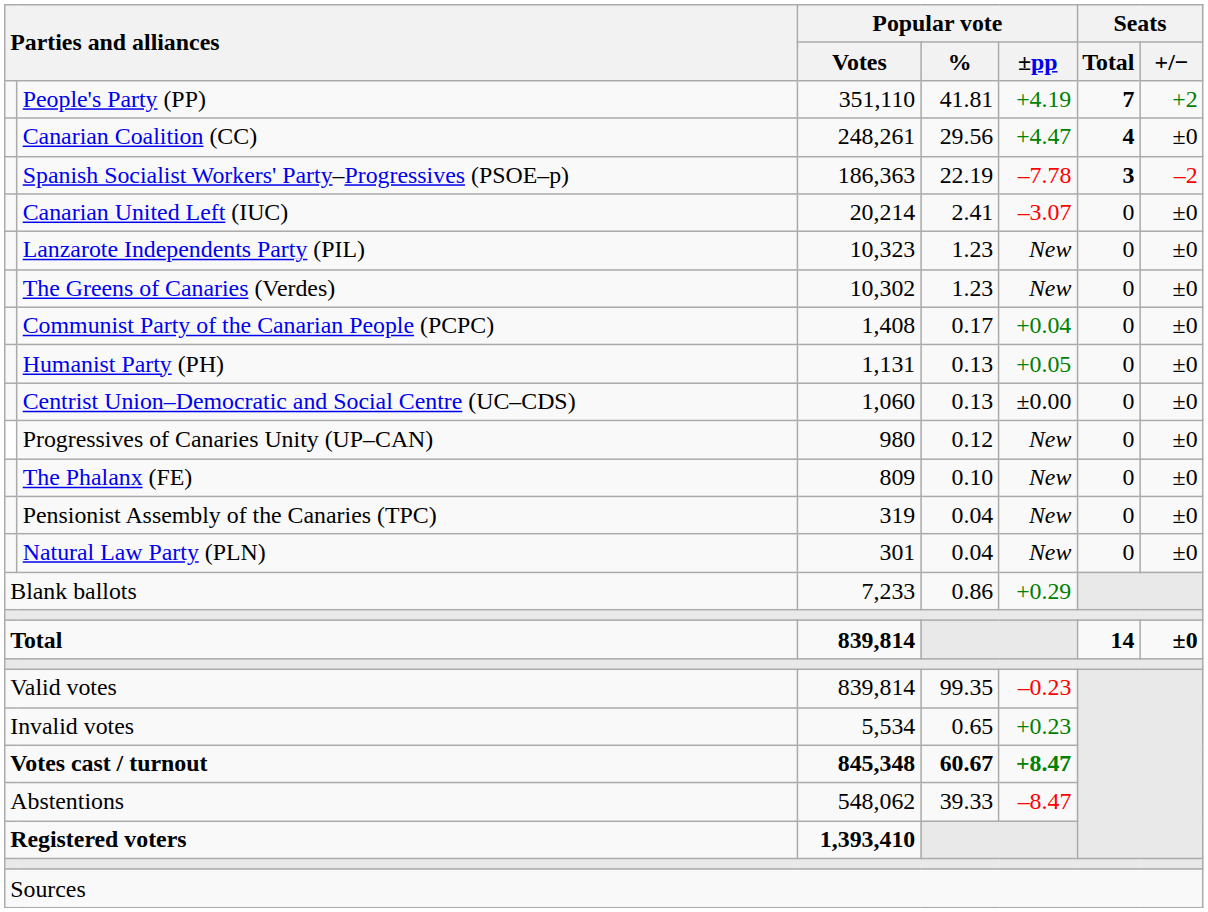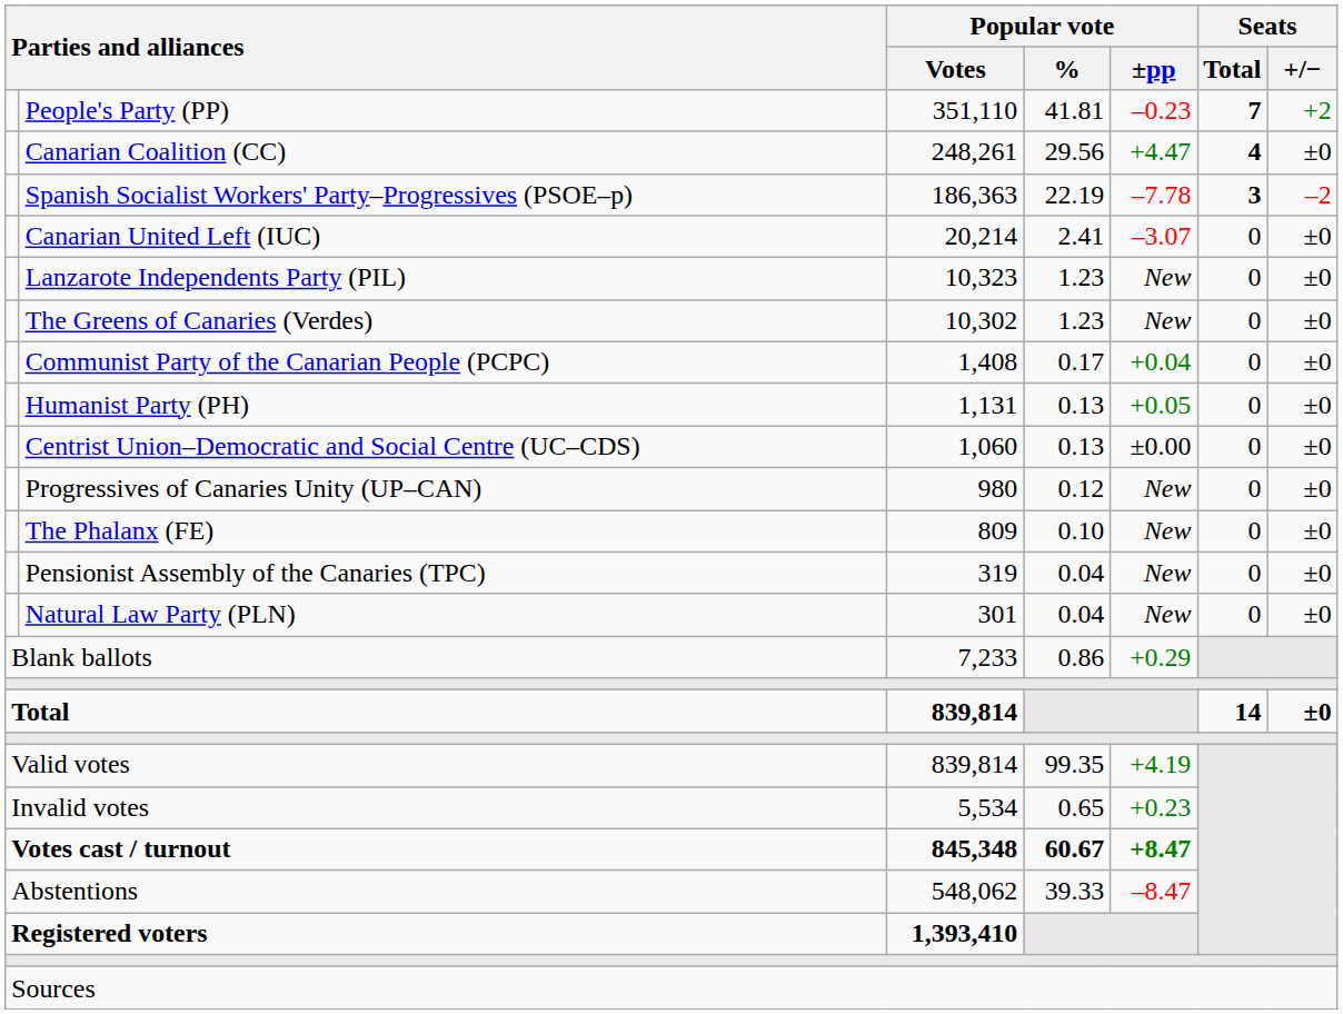People's Party (PP) | Popular vote / ±pp: +4.19 -> –0.23
Valid votes | Popular vote / ±pp: –0.23 -> +4.19
